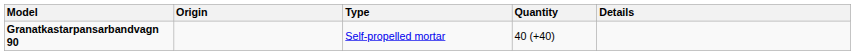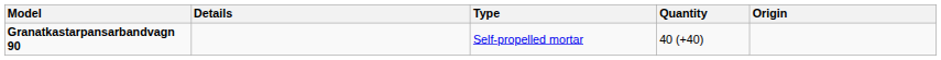columns swapped: Origin <-> Details
